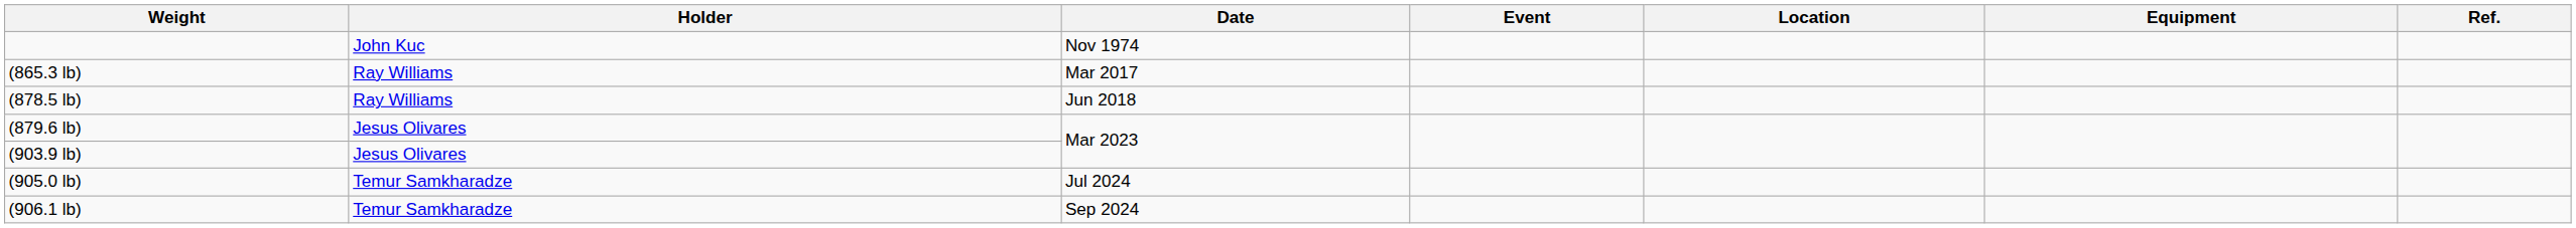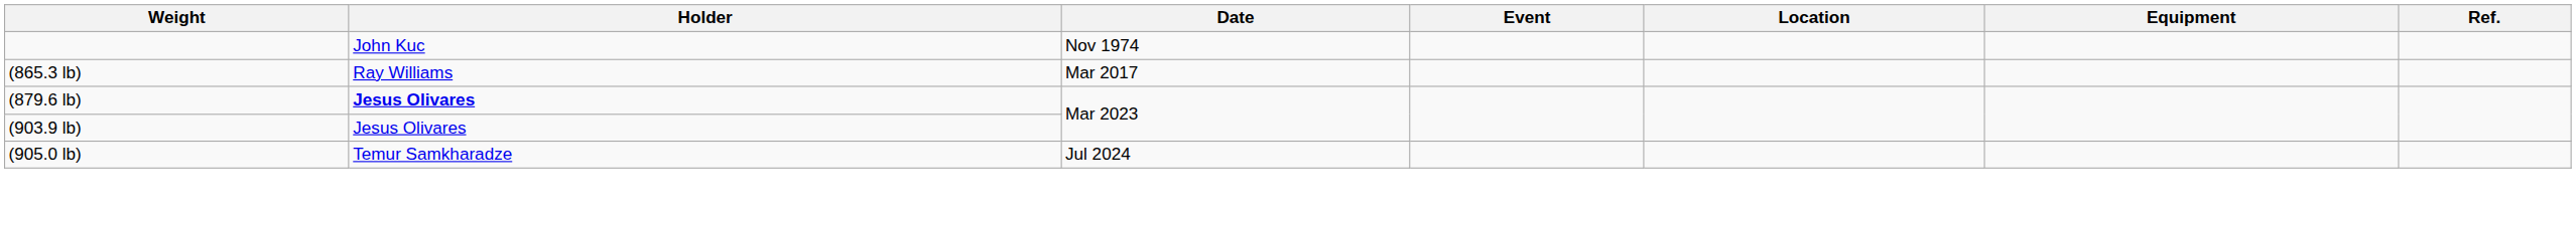- row: (878.5 lb) | Ray Williams | Jun 2018
(879.6 lb) | Holder: normal -> bold
- row: (906.1 lb) | Temur Samkharadze | Sep 2024
